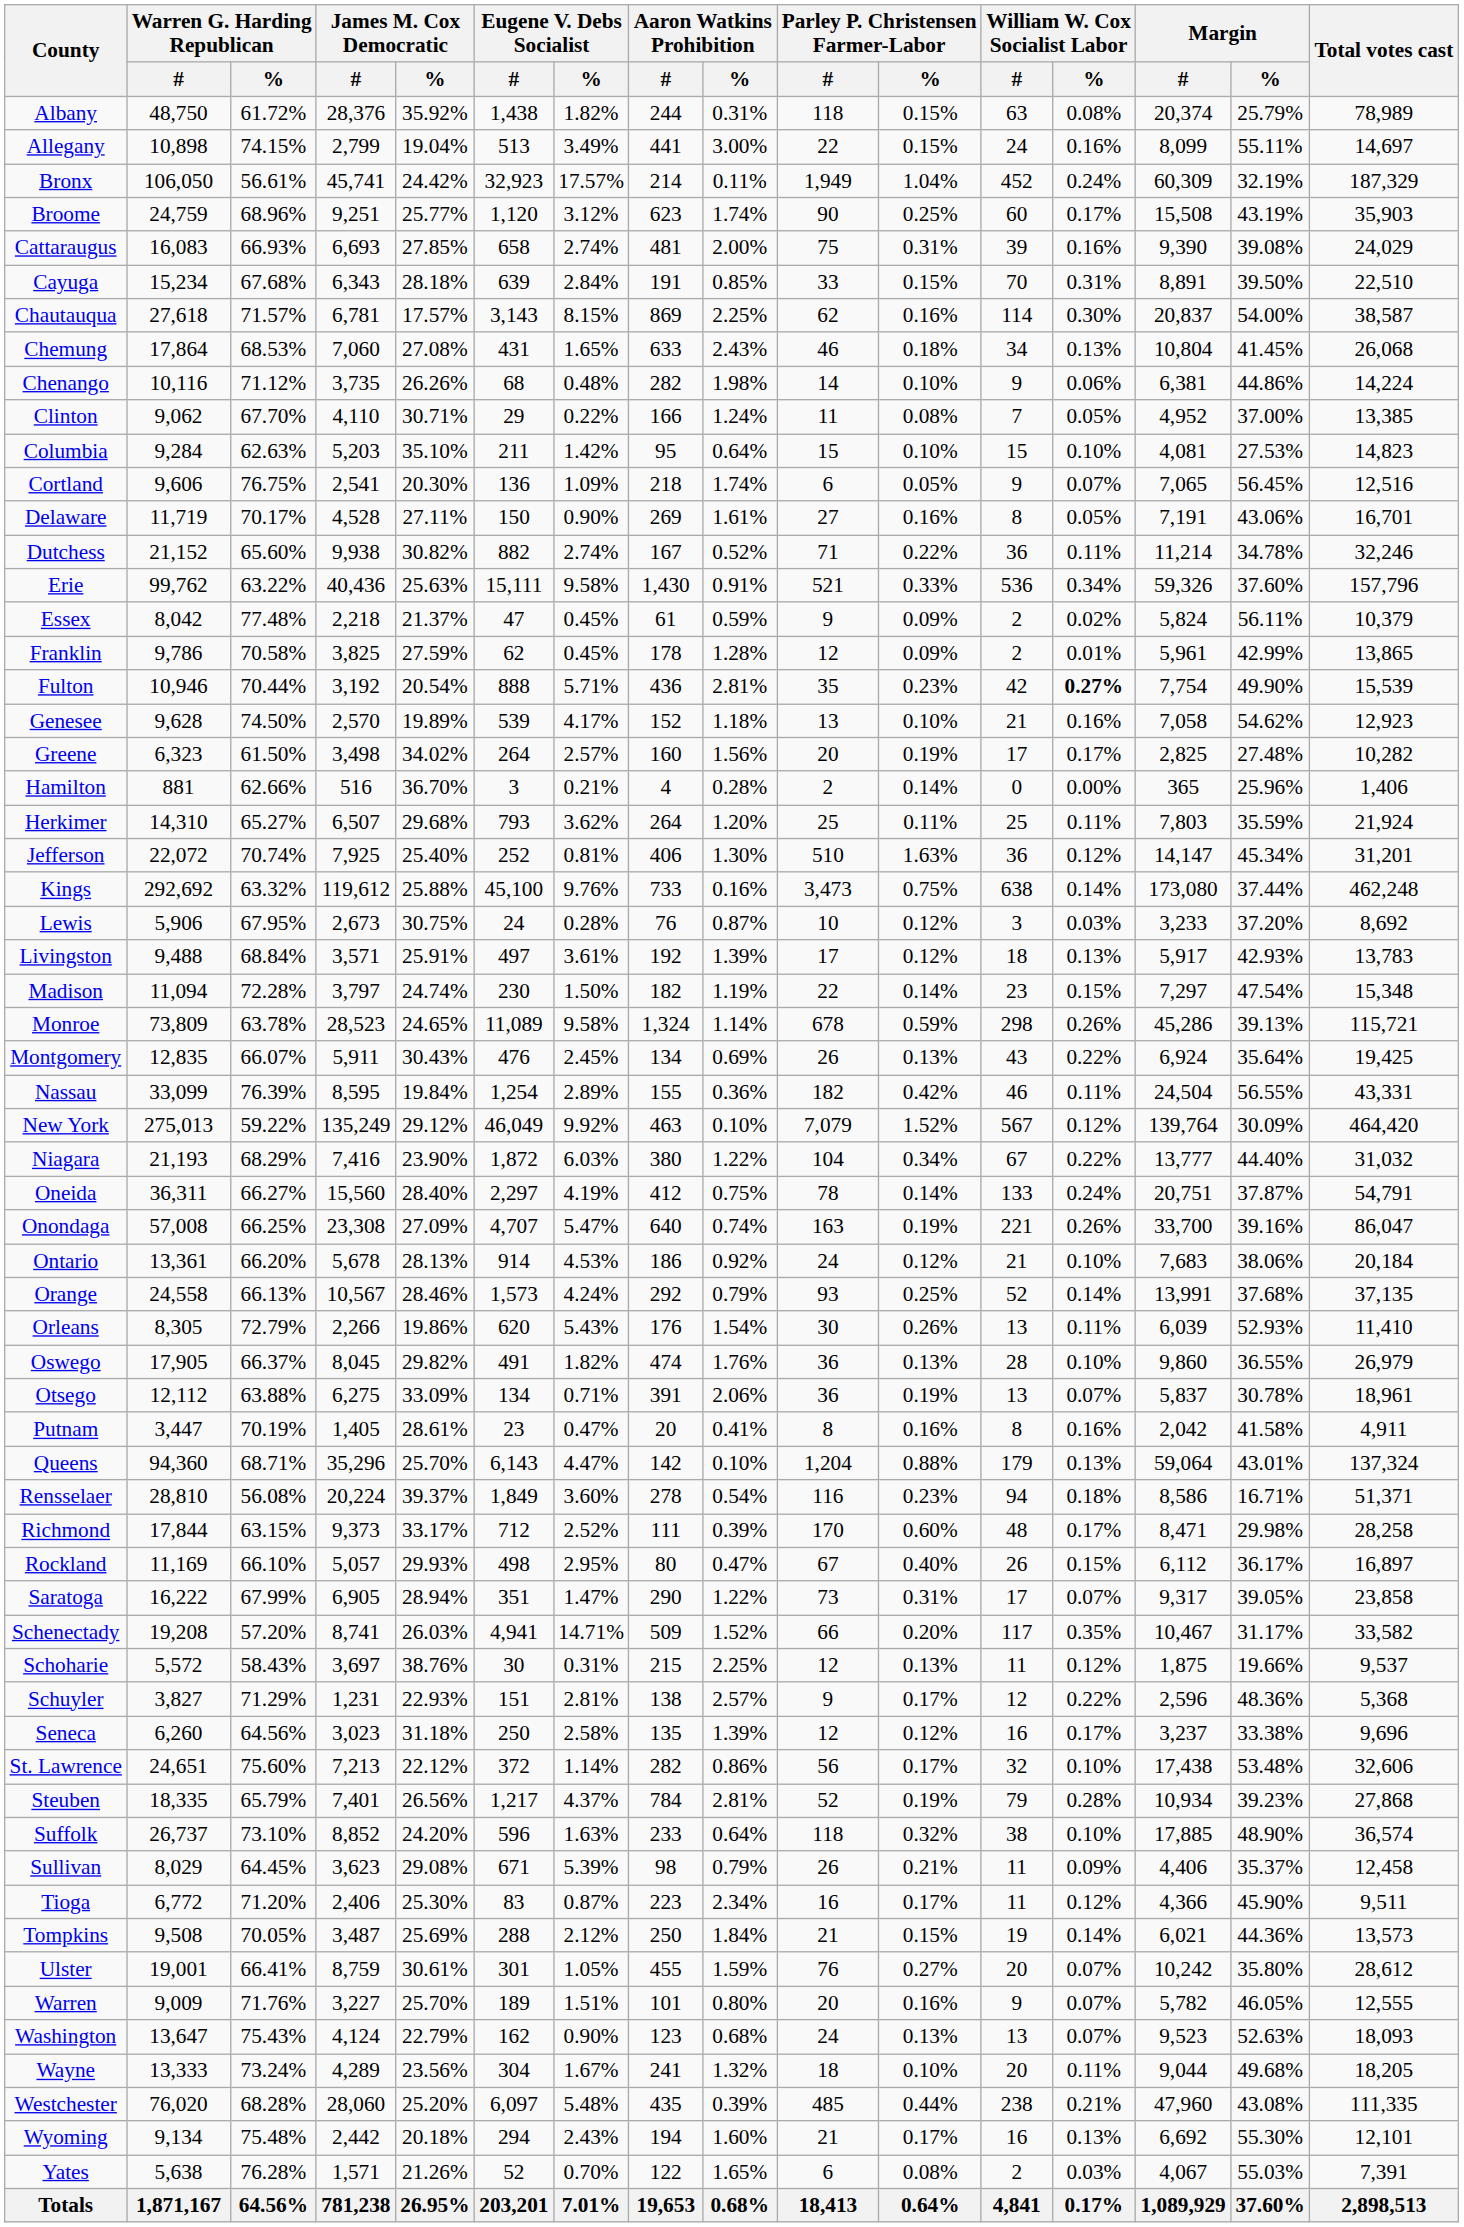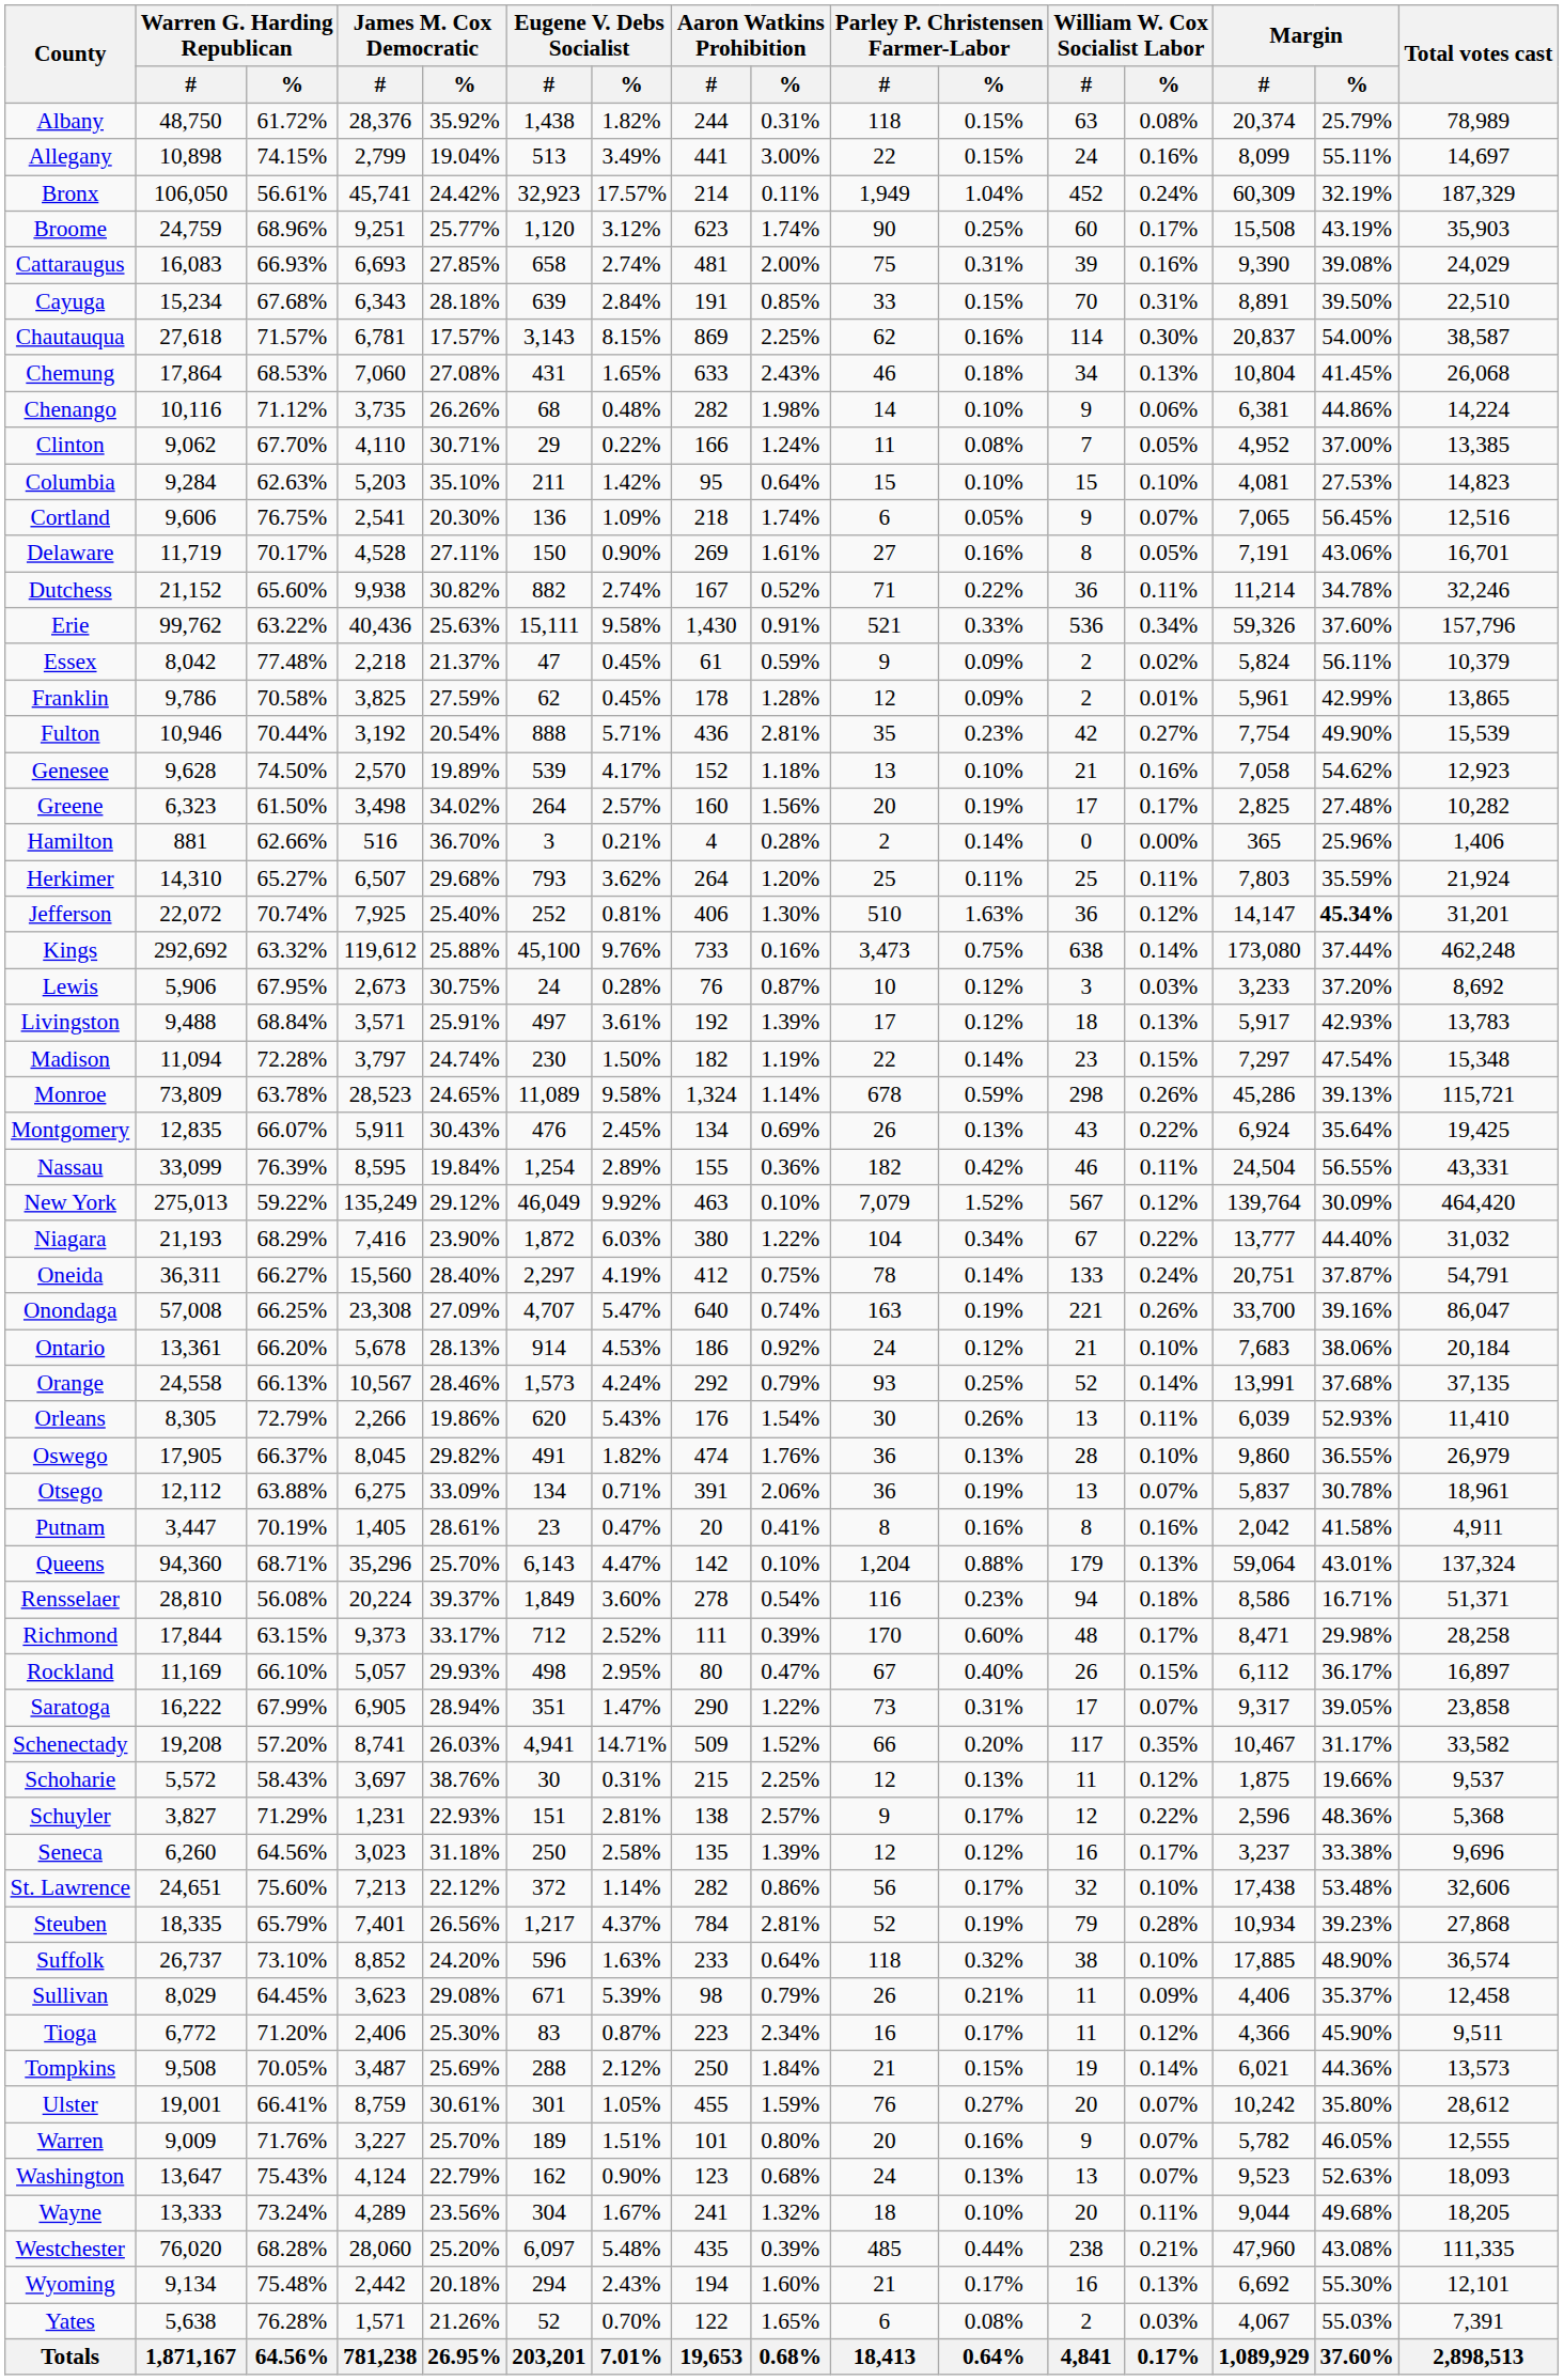Fulton | William W. Cox Socialist Labor / %: bold -> normal
Jefferson | Margin / %: normal -> bold
